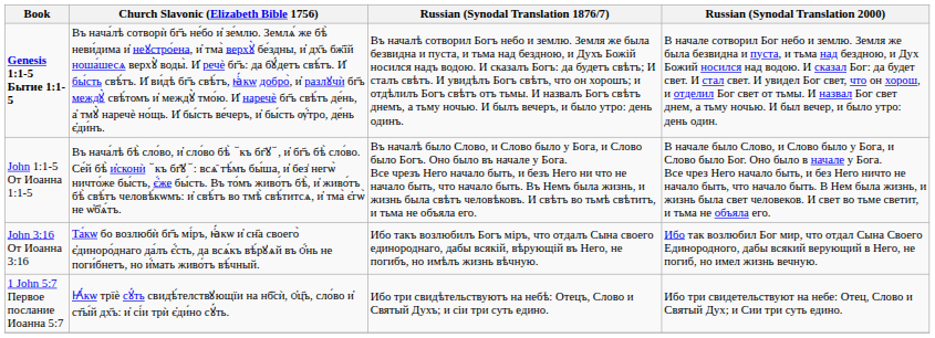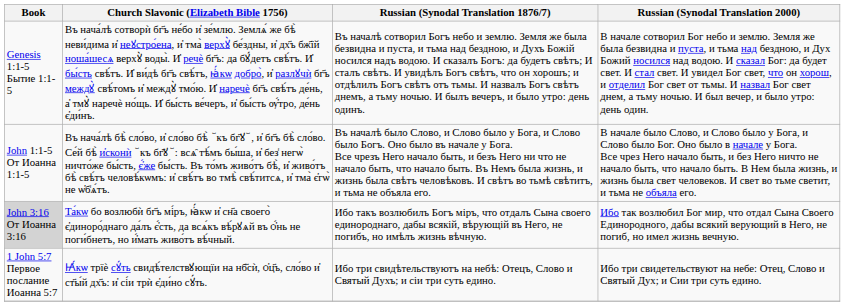Genesis 1:1-5 Бытие 1:1-5 | Book: bold -> normal
John 3:16 От Иоанна 3:16 | Book: no background -> lightgrey background
